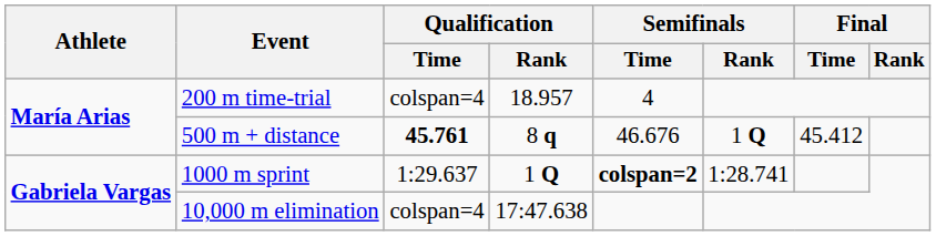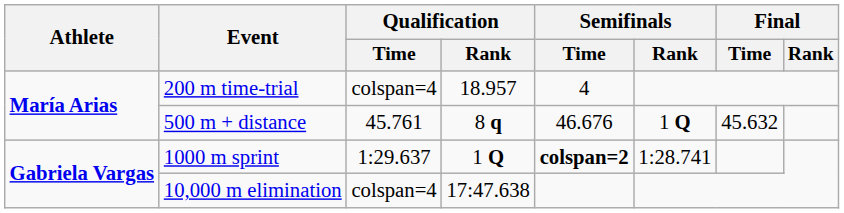500 m + distance | Qualification / Time: bold -> normal
500 m + distance | Final / Time: 45.412 -> 45.632
